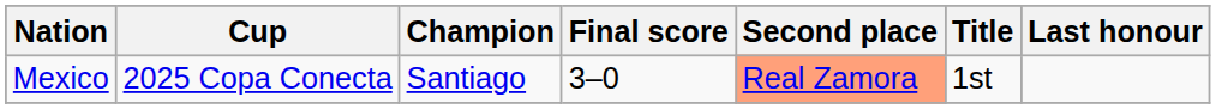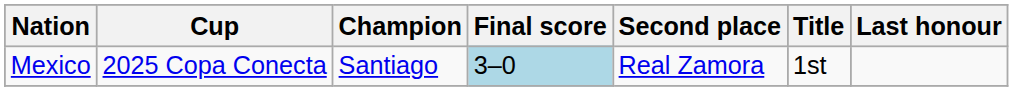Mexico | Final score: no background -> lightblue background
Mexico | Second place: lightsalmon background -> no background
